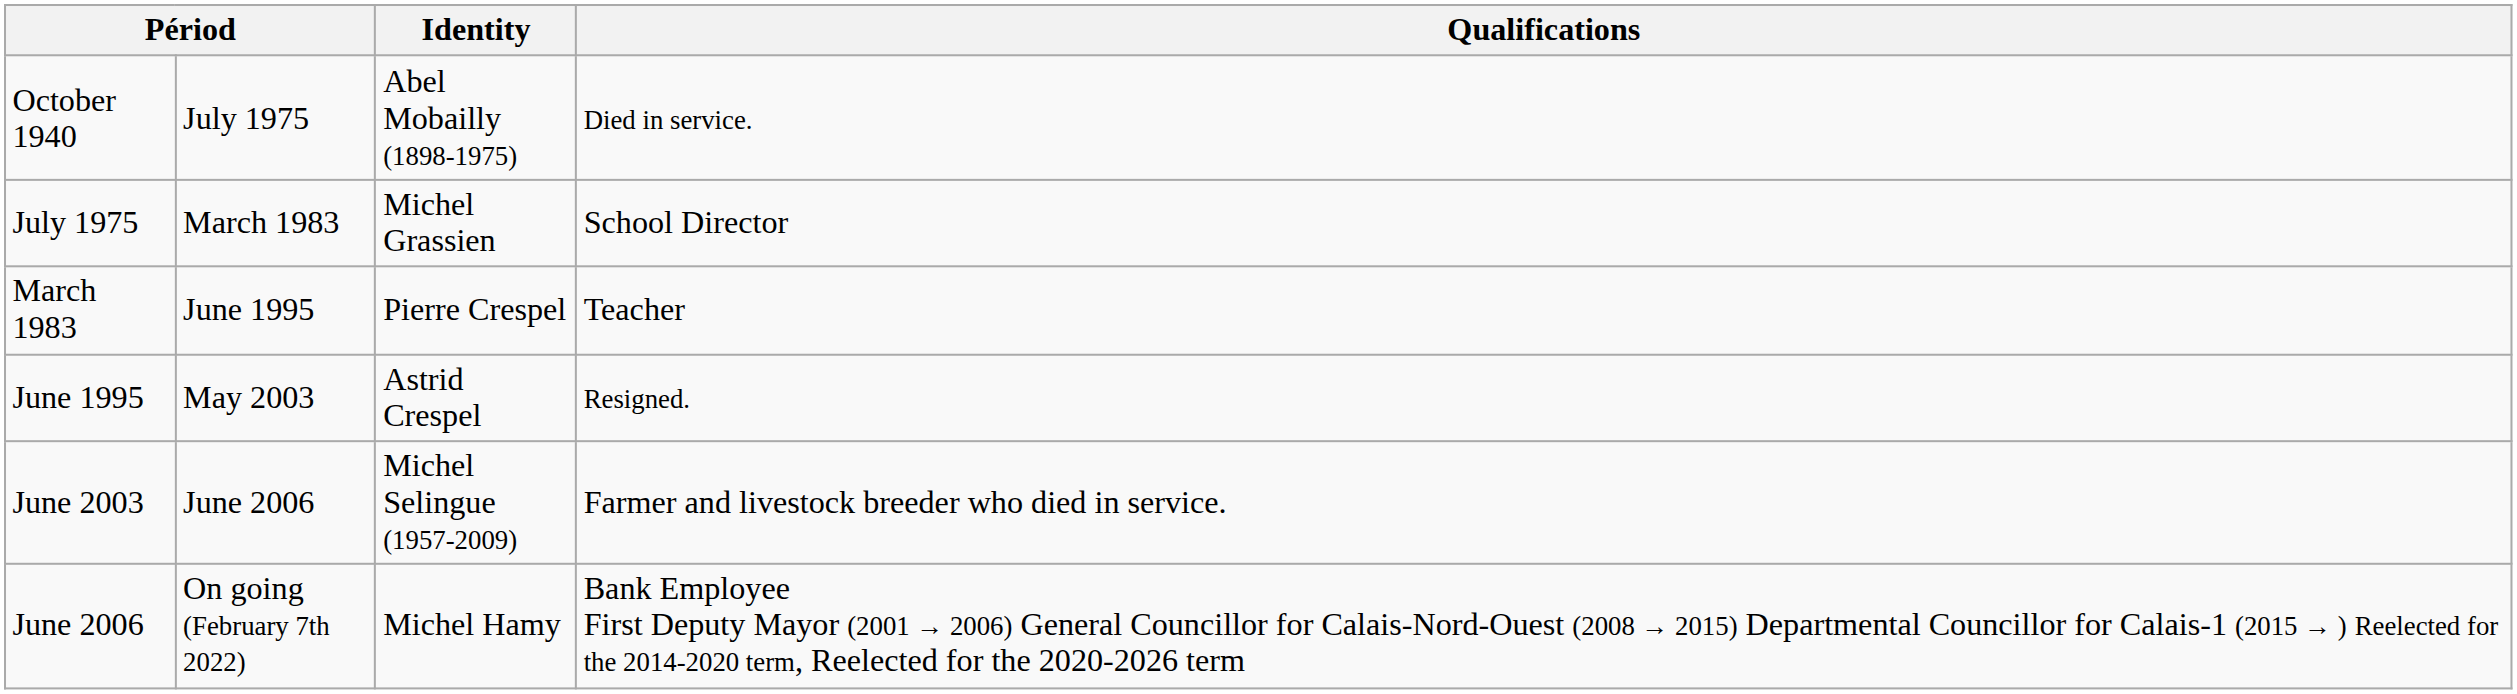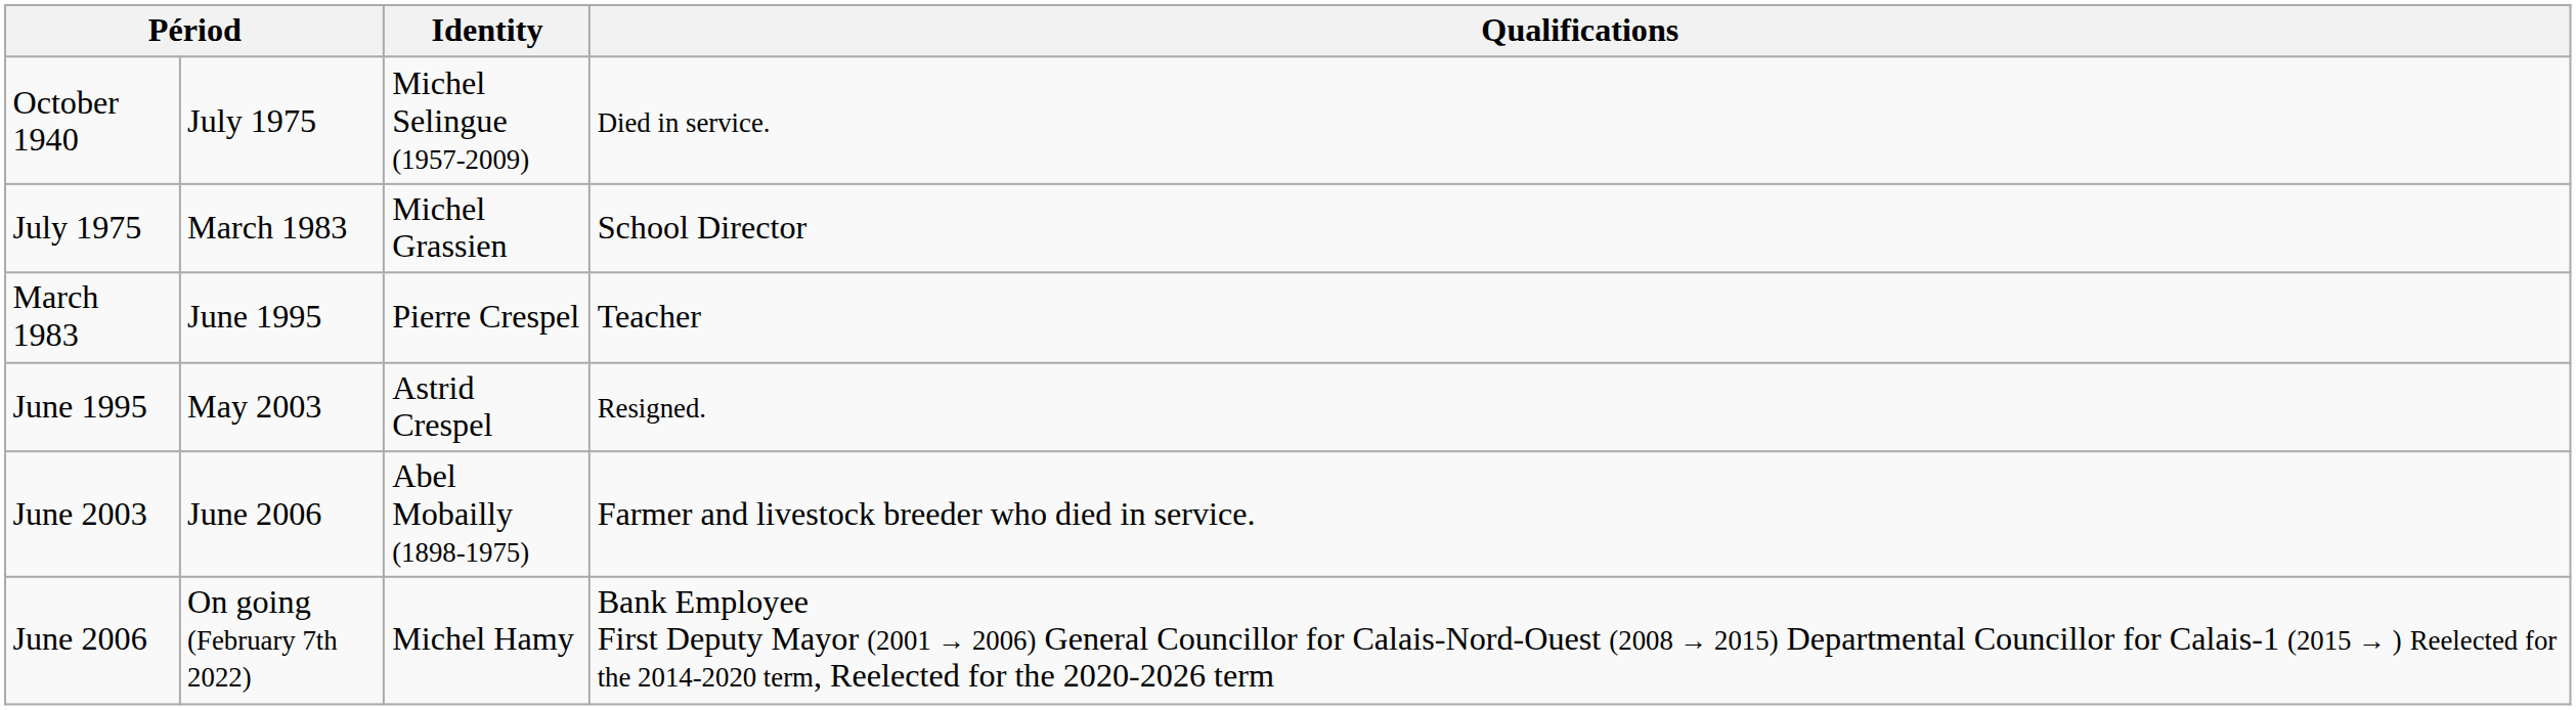October 1940 | Identity: Abel Mobailly (1898-1975) -> Michel Selingue (1957-2009)
June 2003 | Identity: Michel Selingue (1957-2009) -> Abel Mobailly (1898-1975)
